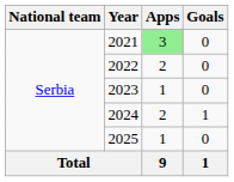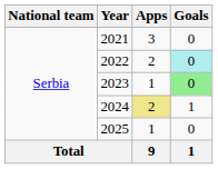2021 | Apps: lightgreen background -> no background
2022 | Goals: no background -> paleturquoise background
2023 | Goals: no background -> lightgreen background
2024 | Apps: no background -> khaki background
